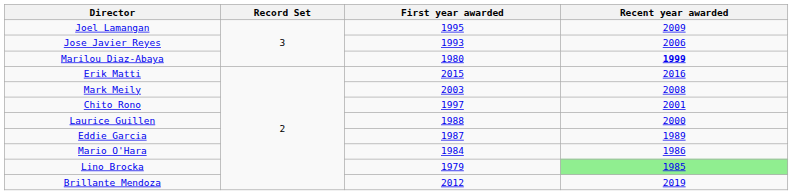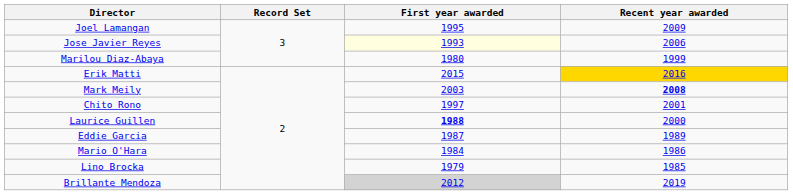Jose Javier Reyes | First year awarded: no background -> lightyellow background
Marilou Diaz-Abaya | Recent year awarded: bold -> normal
Erik Matti | Recent year awarded: no background -> gold background
Mark Meily | Recent year awarded: normal -> bold
Laurice Guillen | First year awarded: normal -> bold
Lino Brocka | Recent year awarded: lightgreen background -> no background
Brillante Mendoza | First year awarded: no background -> lightgrey background
